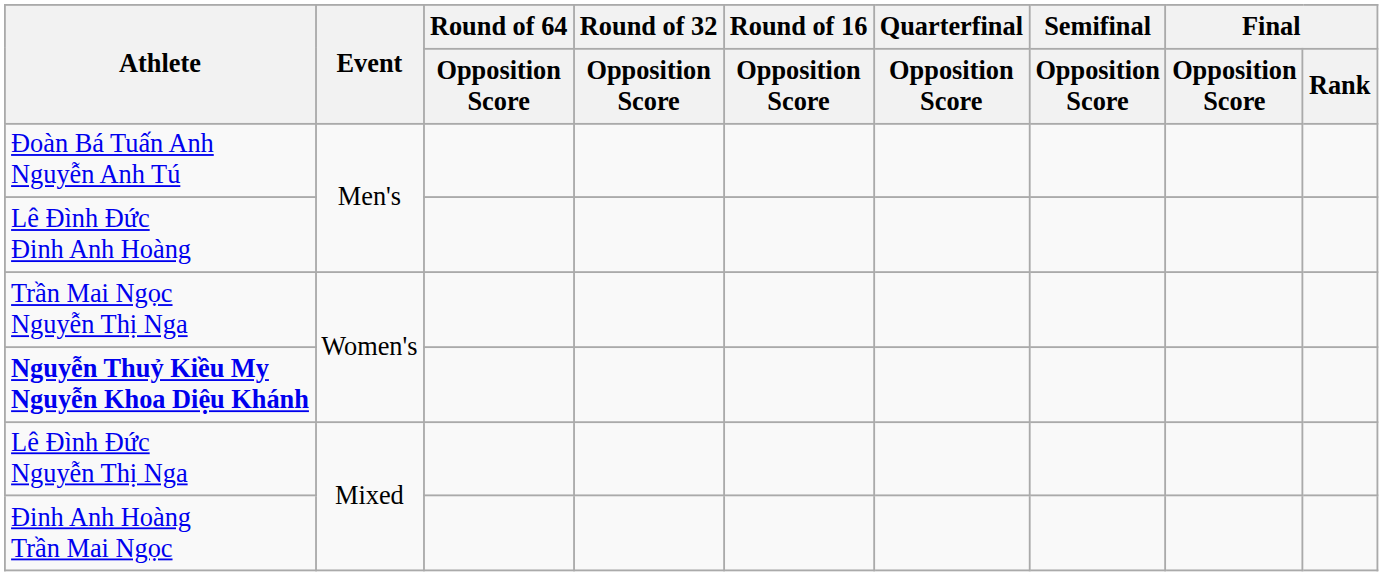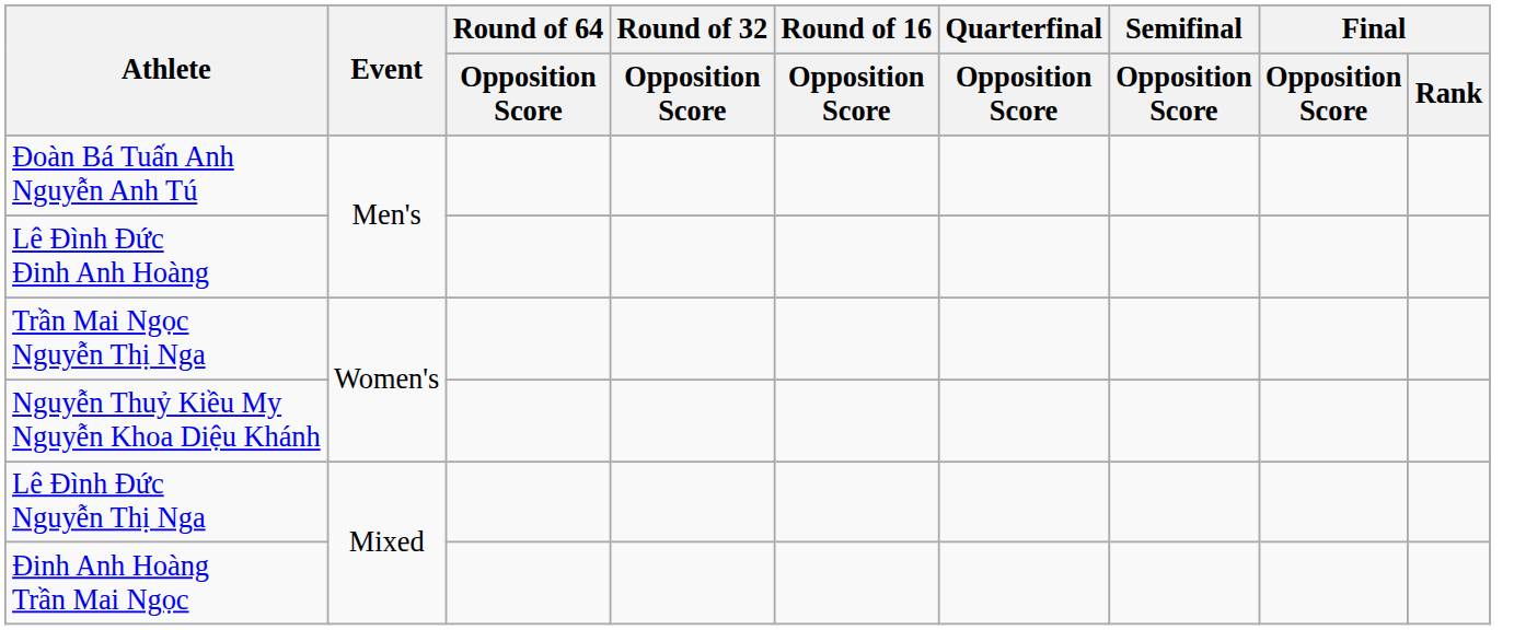Nguyễn Thuỷ Kiều My Nguyễn Khoa Diệu Khánh | Athlete: bold -> normal
